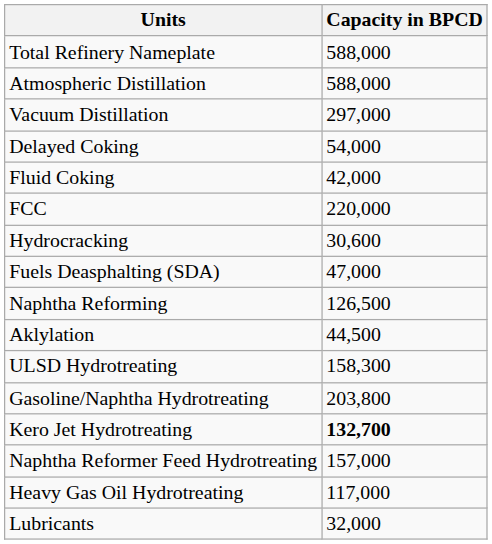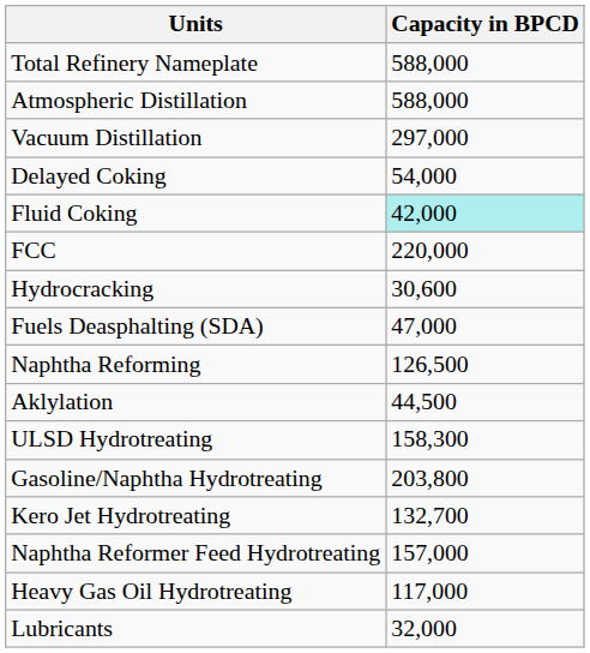Fluid Coking | Capacity in BPCD: no background -> paleturquoise background
Kero Jet Hydrotreating | Capacity in BPCD: bold -> normal
